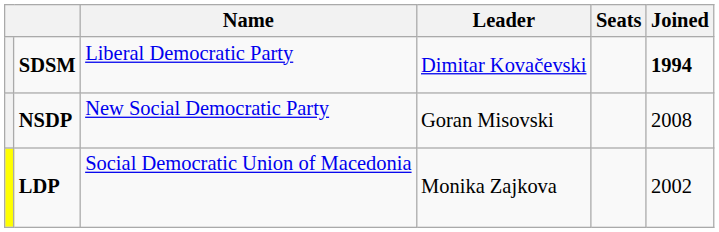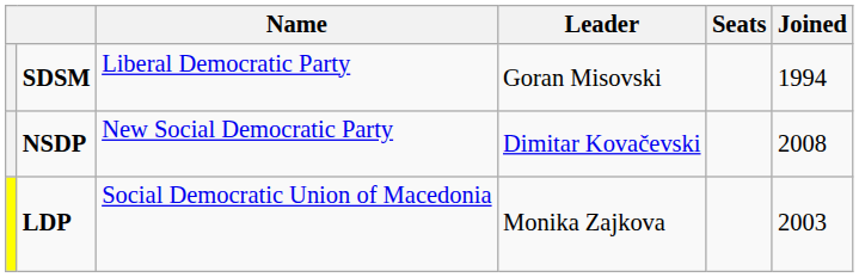SDSM | Leader: Dimitar Kovačevski -> Goran Misovski
SDSM | Joined: bold -> normal
NSDP | Leader: Goran Misovski -> Dimitar Kovačevski
LDP | Joined: 2002 -> 2003
